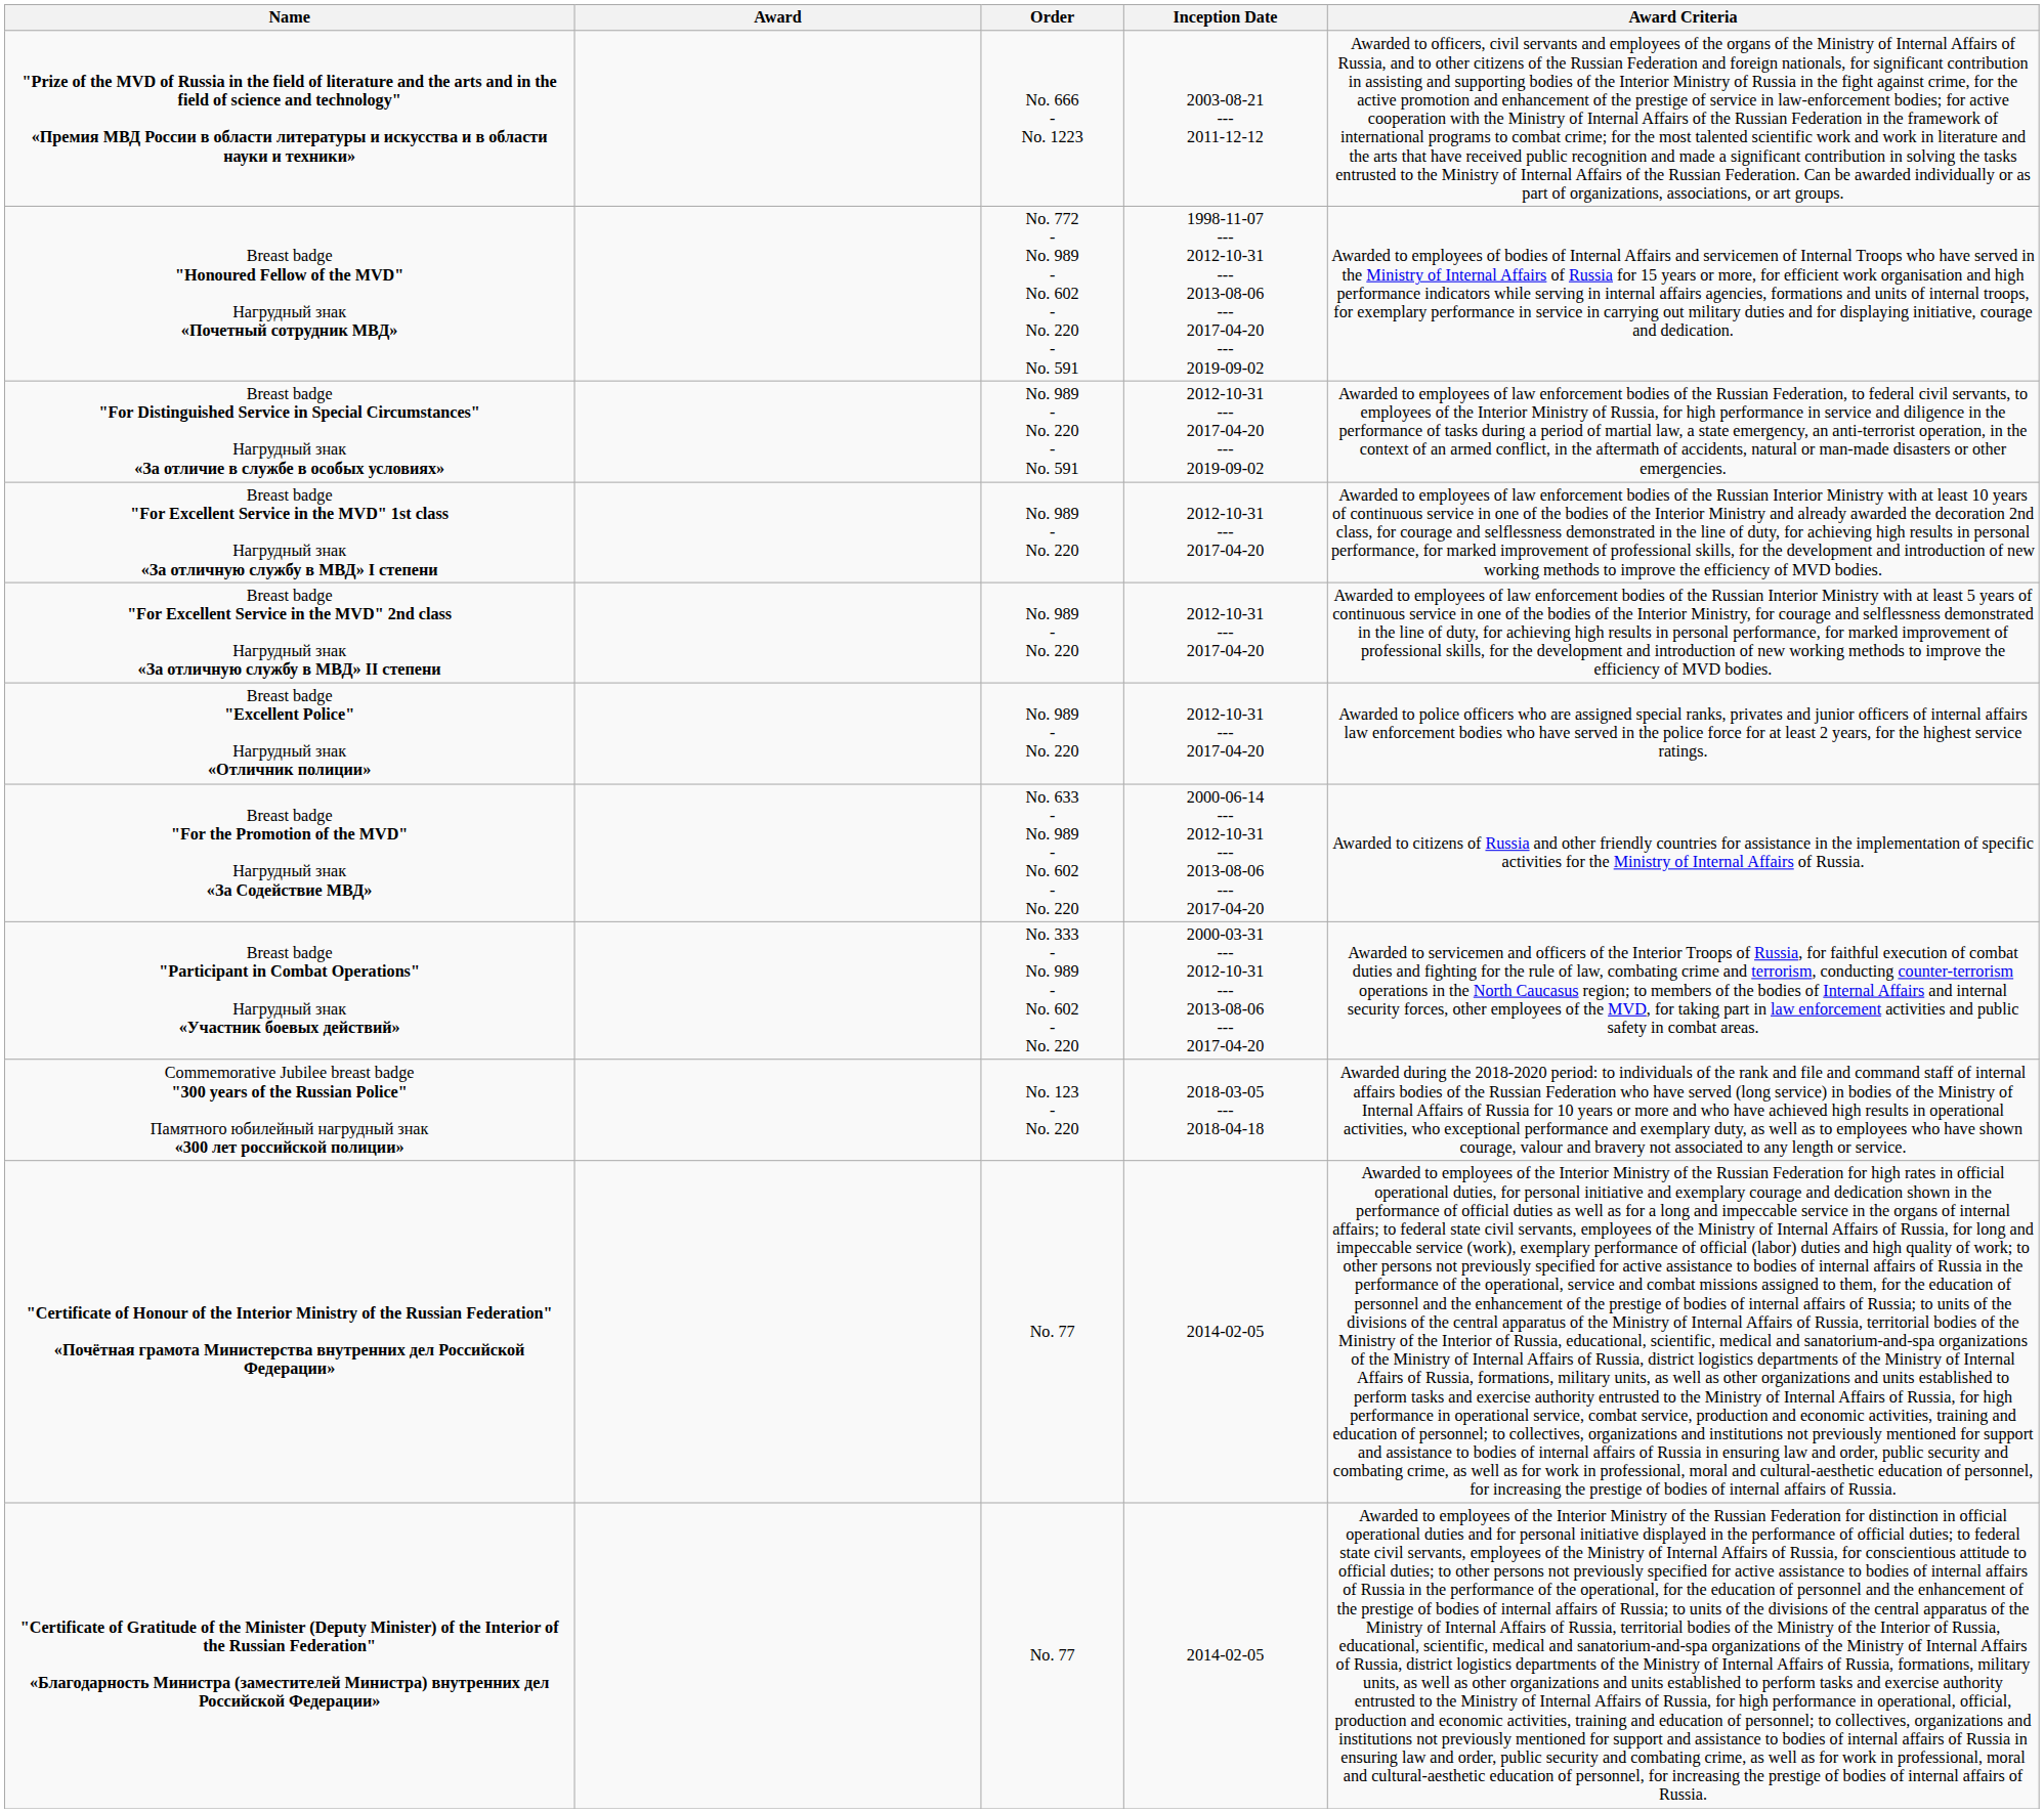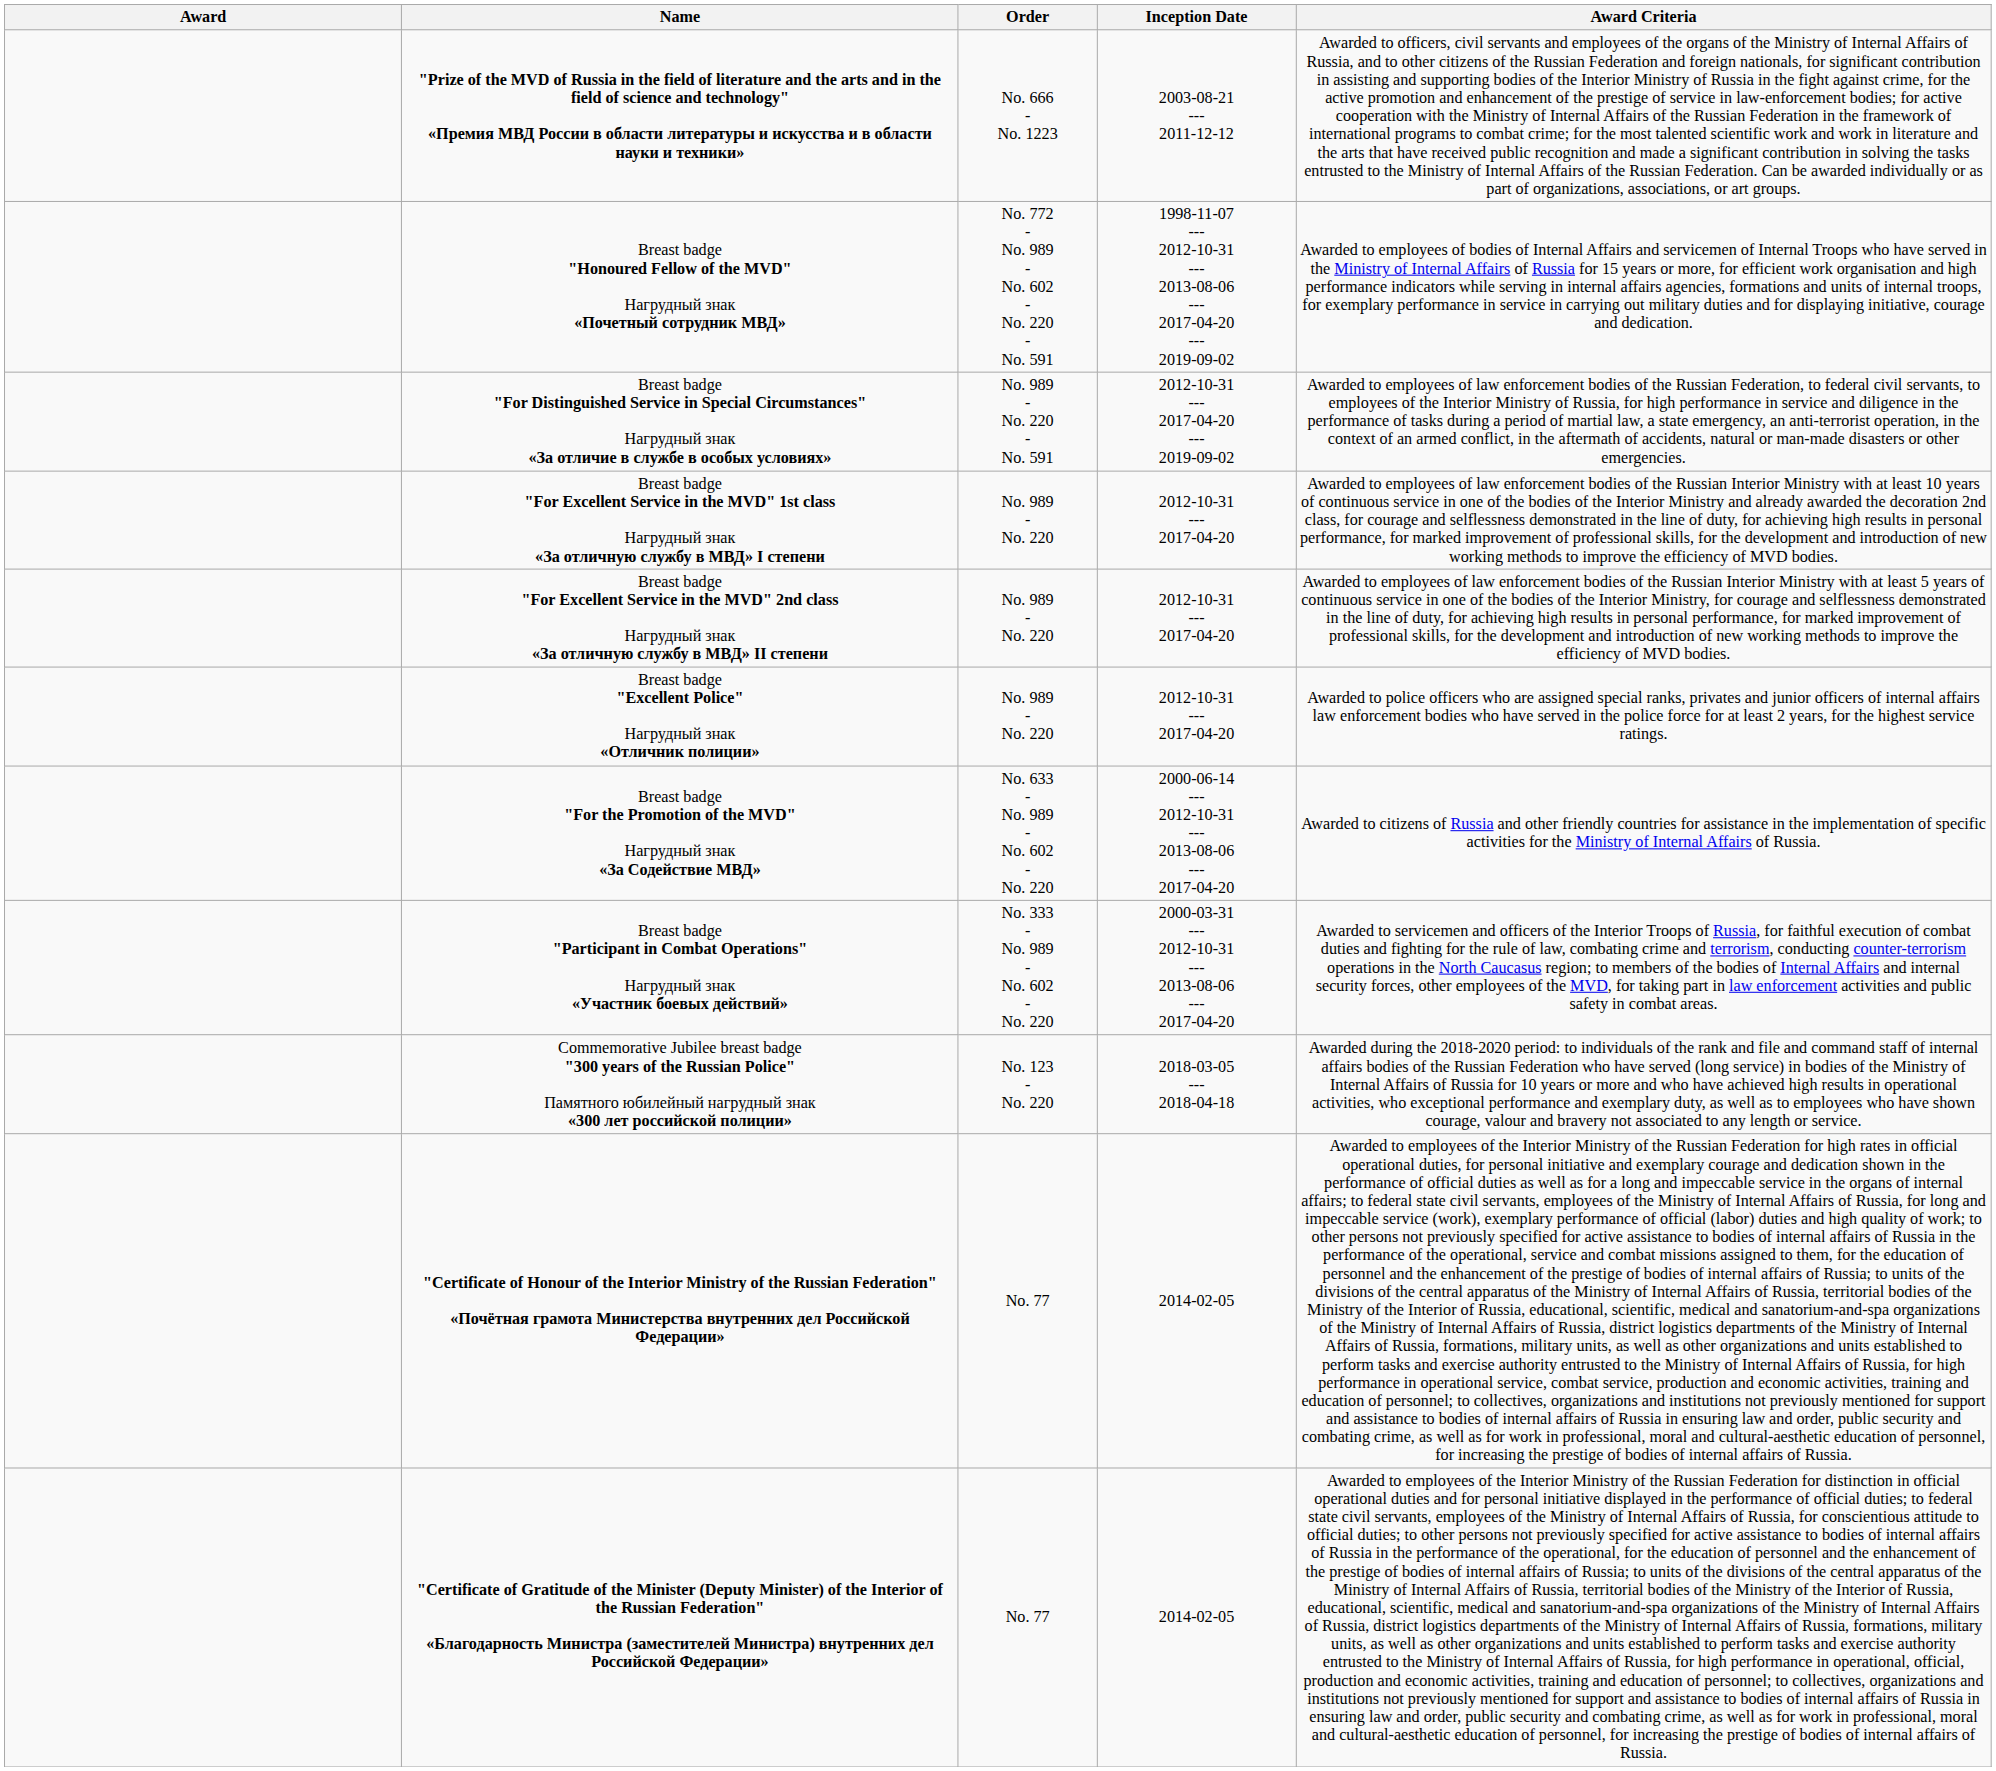columns swapped: Award <-> Name
